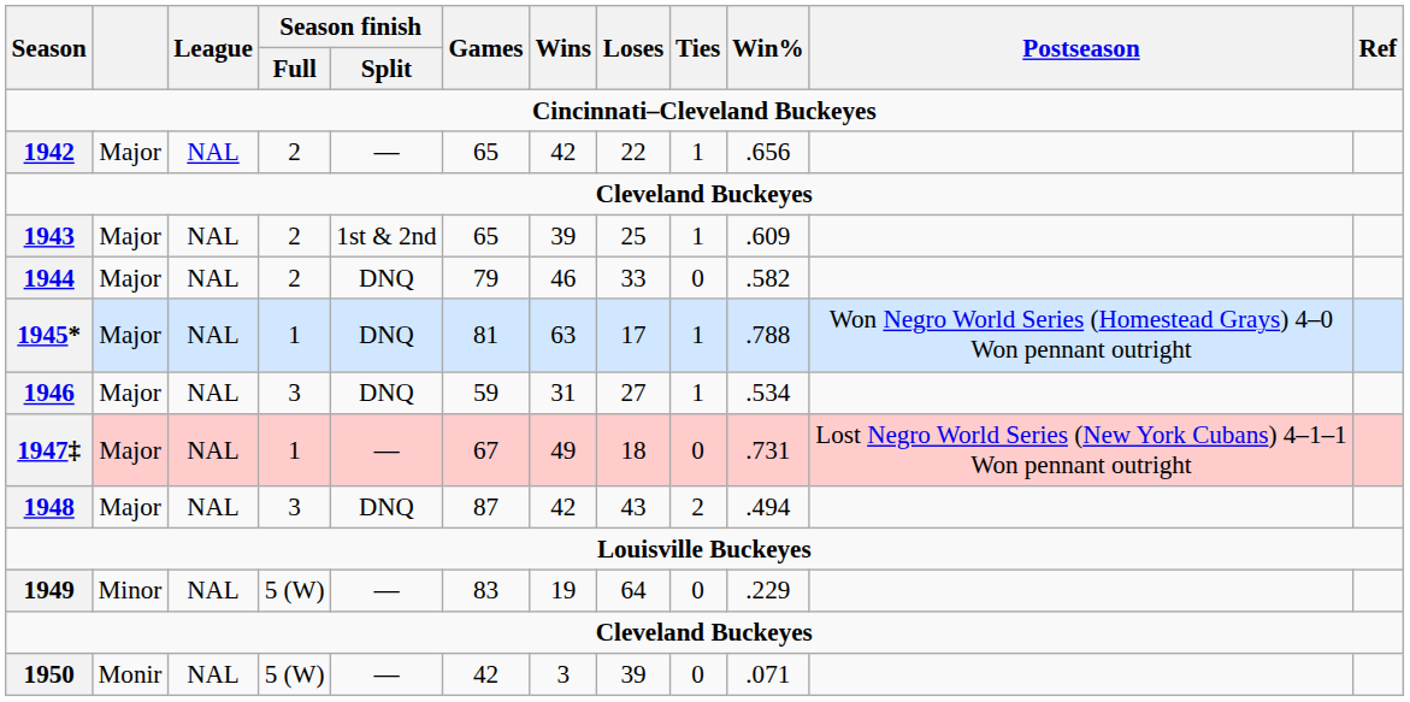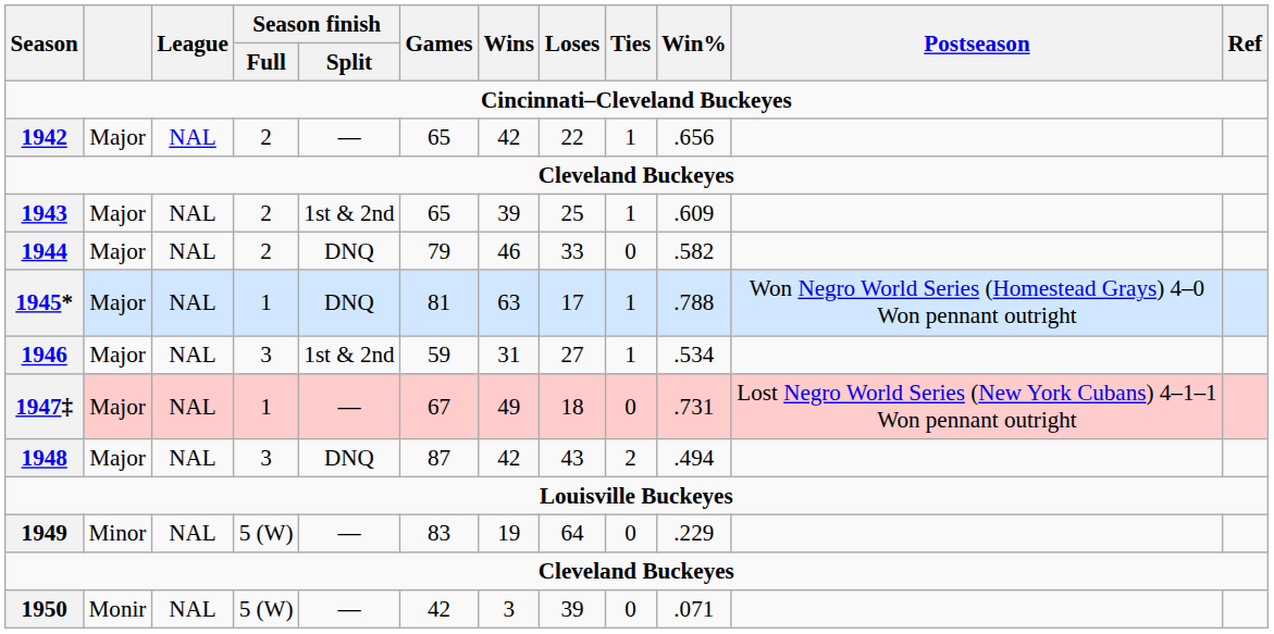1946 | Season finish / Split: DNQ -> 1st & 2nd
